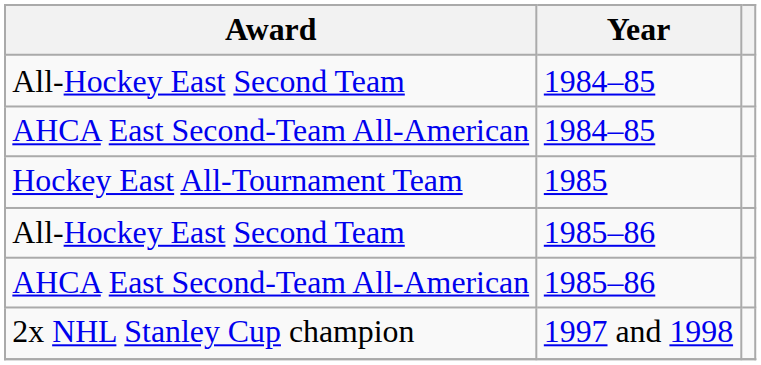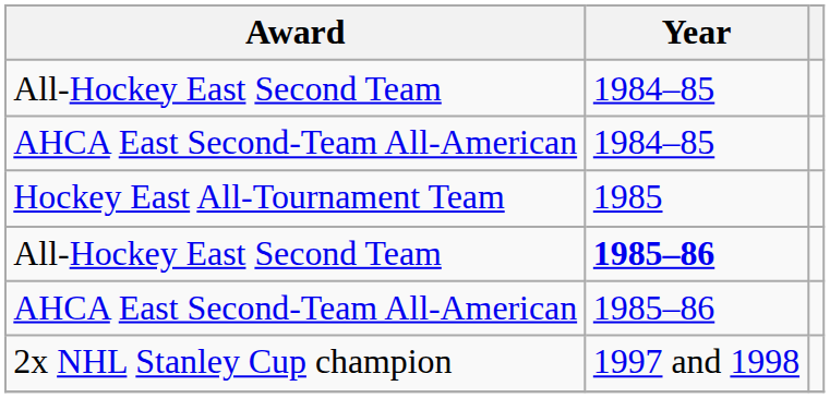All-Hockey East Second Team / 1985–86 | Year: normal -> bold
